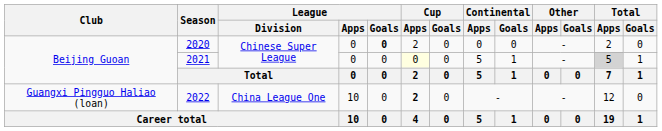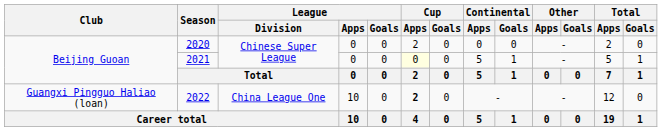2020 | League / Goals: bold -> normal
2021 | Total / Apps: lightgrey background -> no background
